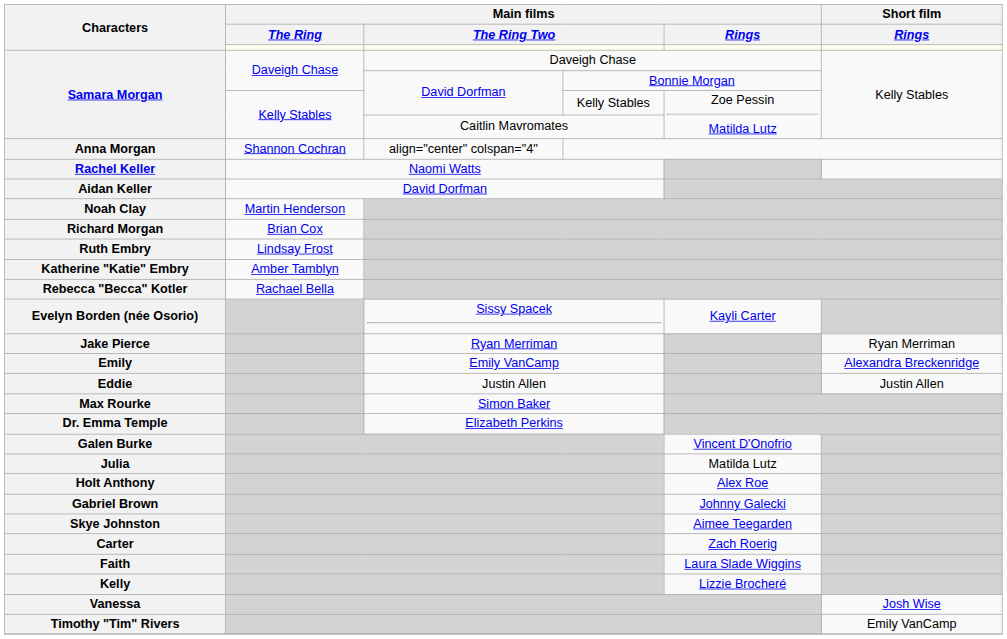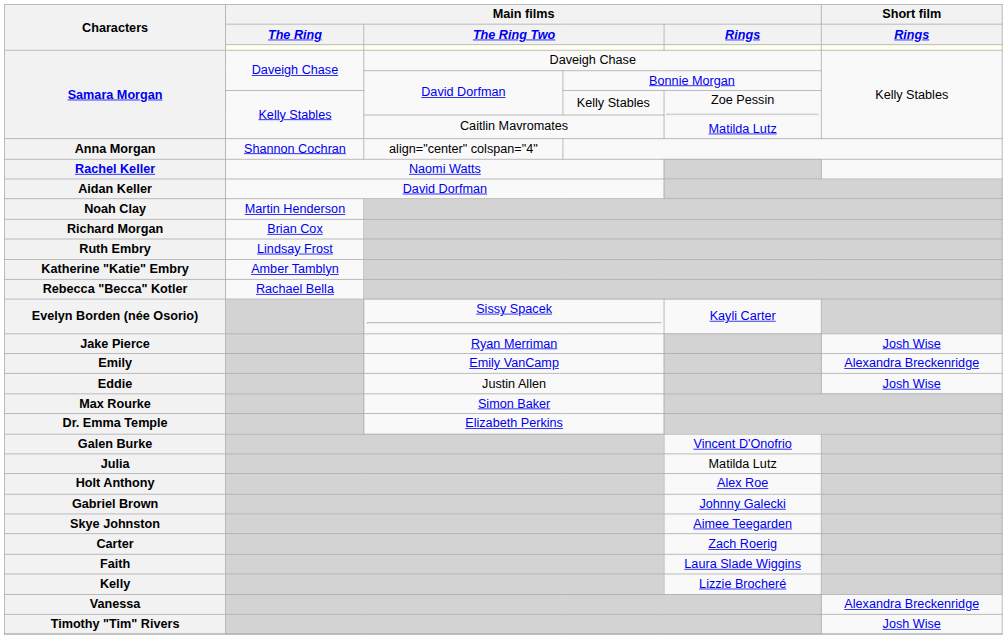Jake Pierce | Short film / Rings: Ryan Merriman -> Josh Wise
Eddie | Short film / Rings: Justin Allen -> Josh Wise
Vanessa | Short film / Rings: Josh Wise -> Alexandra Breckenridge
Timothy "Tim" Rivers | Short film / Rings: Emily VanCamp -> Josh Wise
